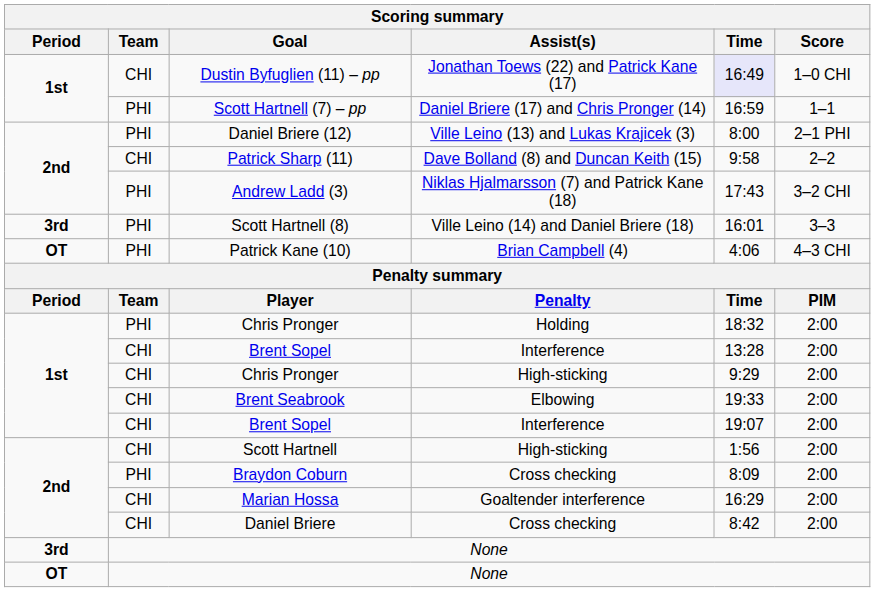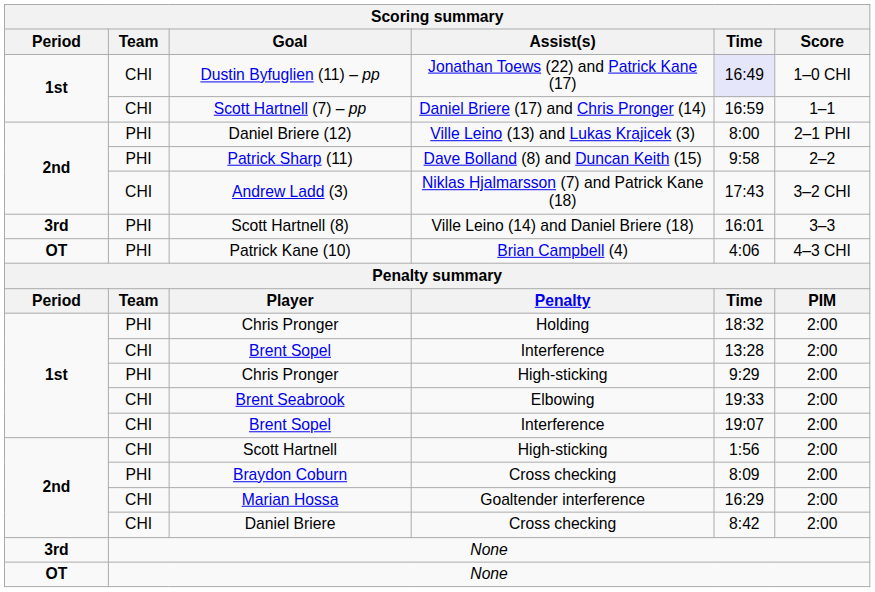Scott Hartnell (7) – pp | Team: PHI -> CHI
Patrick Sharp (11) | Team: CHI -> PHI
Andrew Ladd (3) | Team: PHI -> CHI
Chris Pronger / High-sticking | Team: CHI -> PHI
